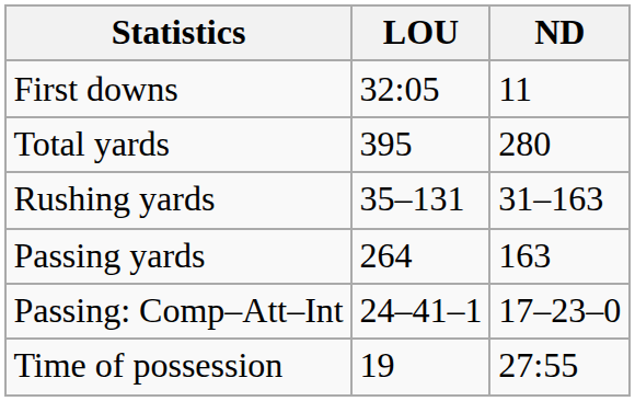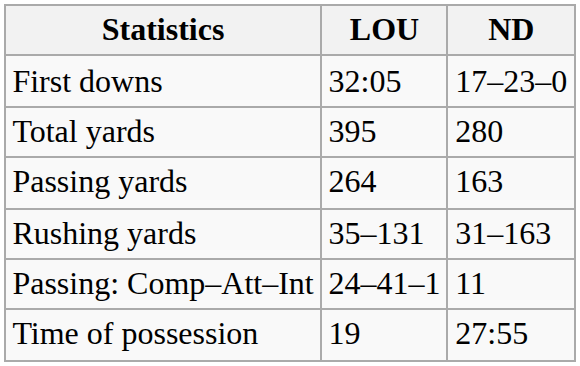First downs | ND: 11 -> 17–23–0
rows swapped: Rushing yards <-> Passing yards
Passing: Comp–Att–Int | ND: 17–23–0 -> 11
